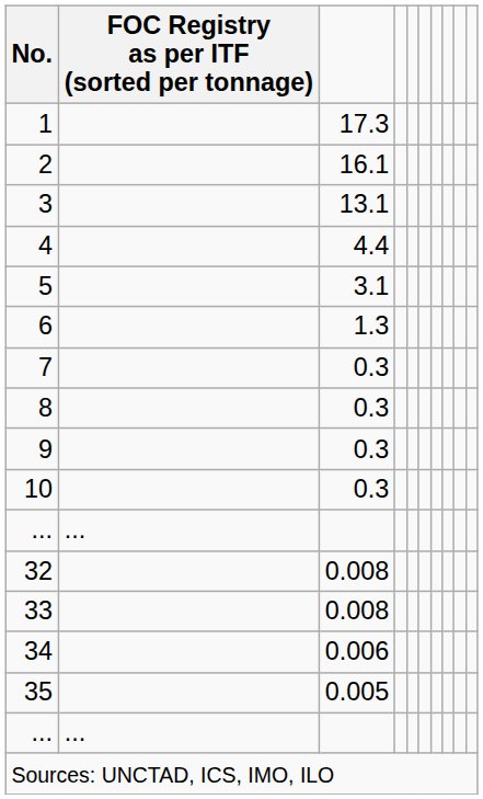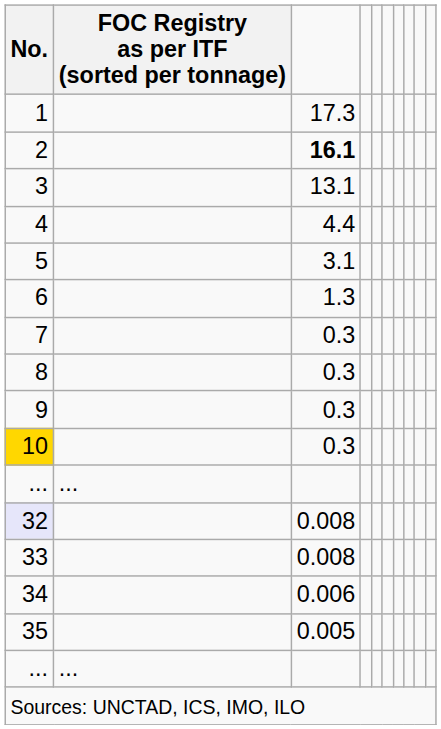2 | column 3: normal -> bold
10 | No.: no background -> gold background
32 | No.: no background -> lavender background
